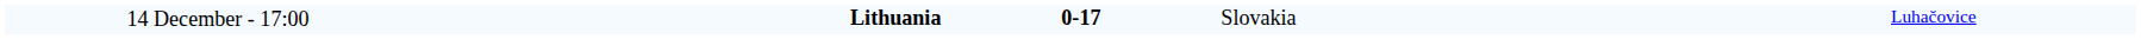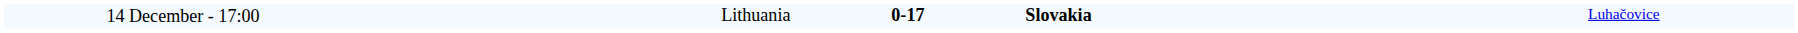Lithuania | column 2: bold -> normal
Lithuania | column 4: normal -> bold
